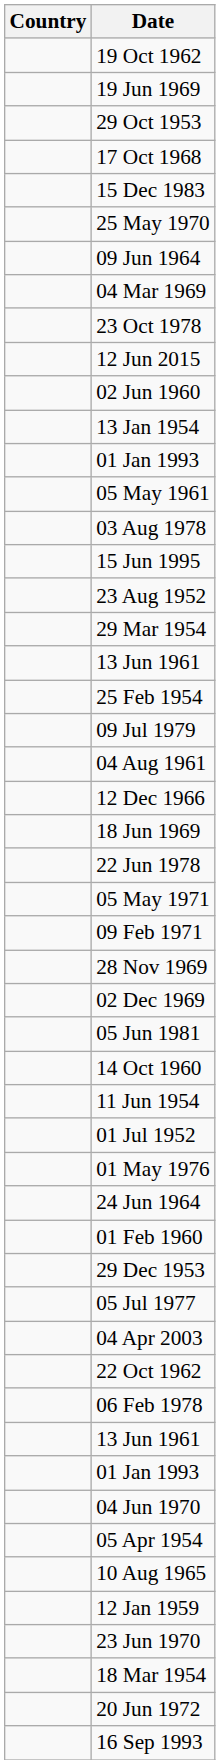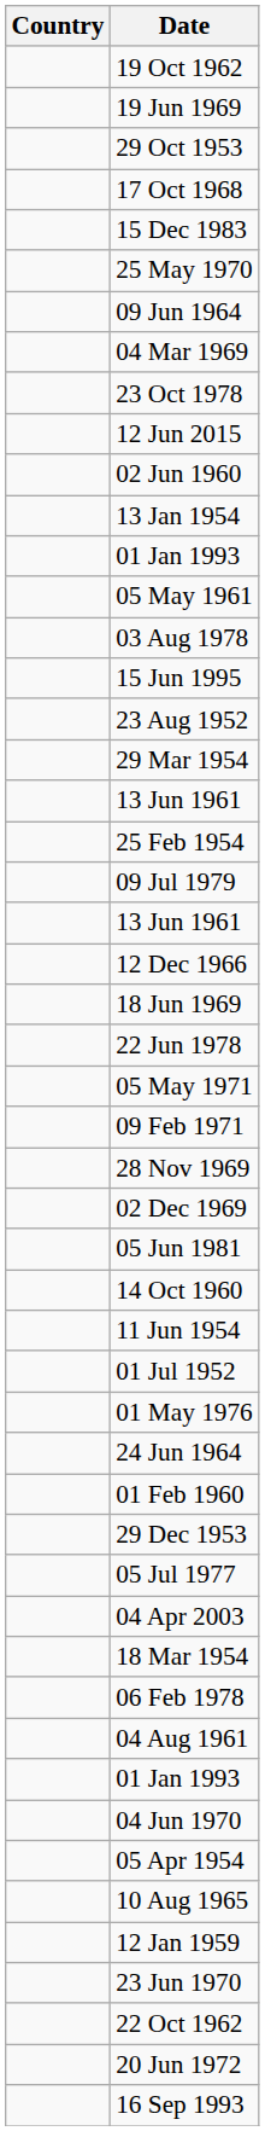row 23 | Date: 04 Aug 1961 -> 13 Jun 1961
row 41 | Date: 22 Oct 1962 -> 18 Mar 1954
row 43 | Date: 13 Jun 1961 -> 04 Aug 1961
row 50 | Date: 18 Mar 1954 -> 22 Oct 1962
